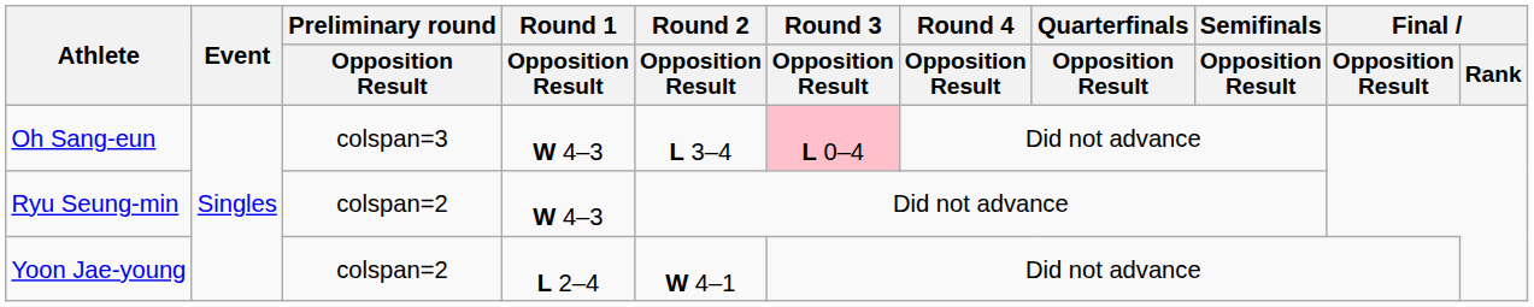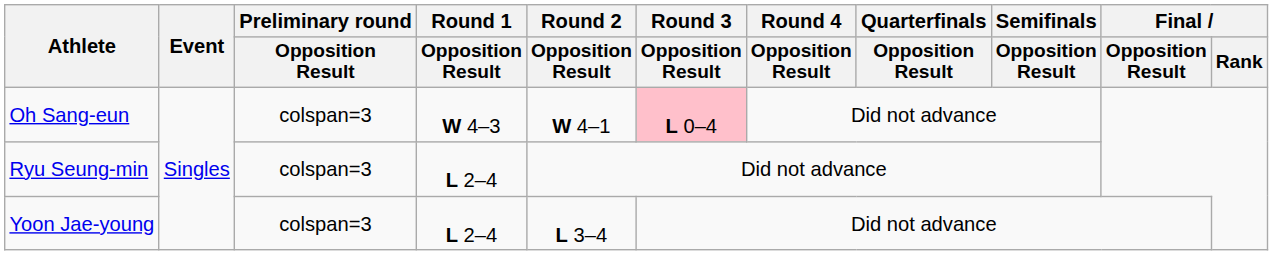Oh Sang-eun | Round 2 / Opposition Result: L 3–4 -> W 4–1
Ryu Seung-min | Preliminary round / Opposition Result: colspan=2 -> colspan=3
Ryu Seung-min | Round 1 / Opposition Result: W 4–3 -> L 2–4
Yoon Jae-young | Preliminary round / Opposition Result: colspan=2 -> colspan=3
Yoon Jae-young | Round 2 / Opposition Result: W 4–1 -> L 3–4
